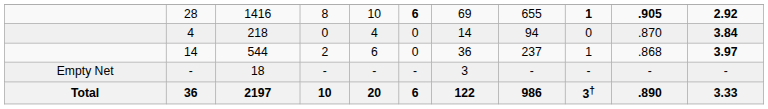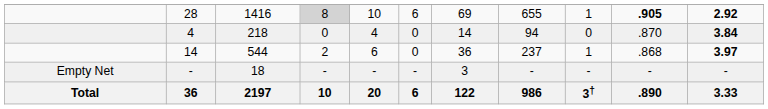28 | column 4: no background -> lightgrey background
28 | column 6: bold -> normal
28 | column 9: bold -> normal
